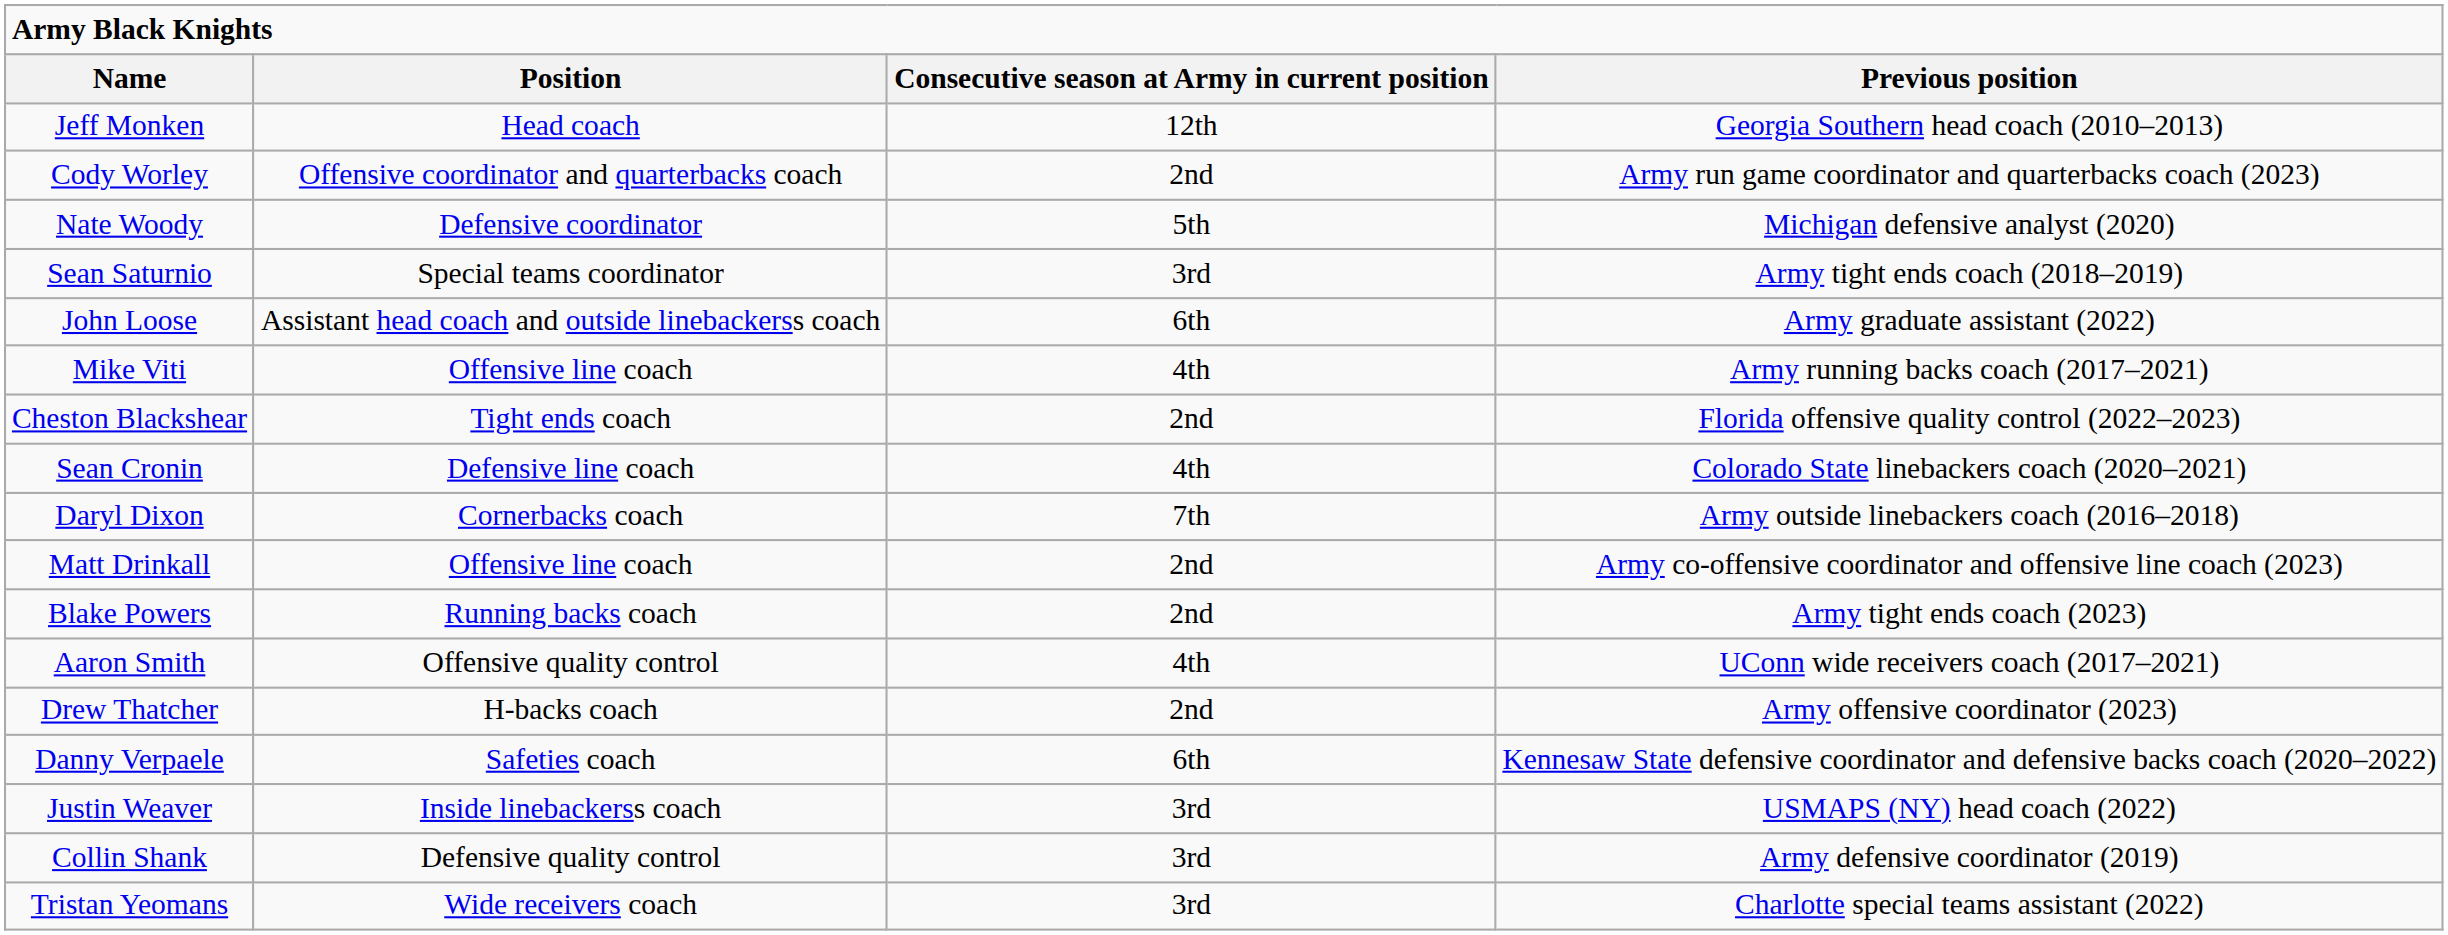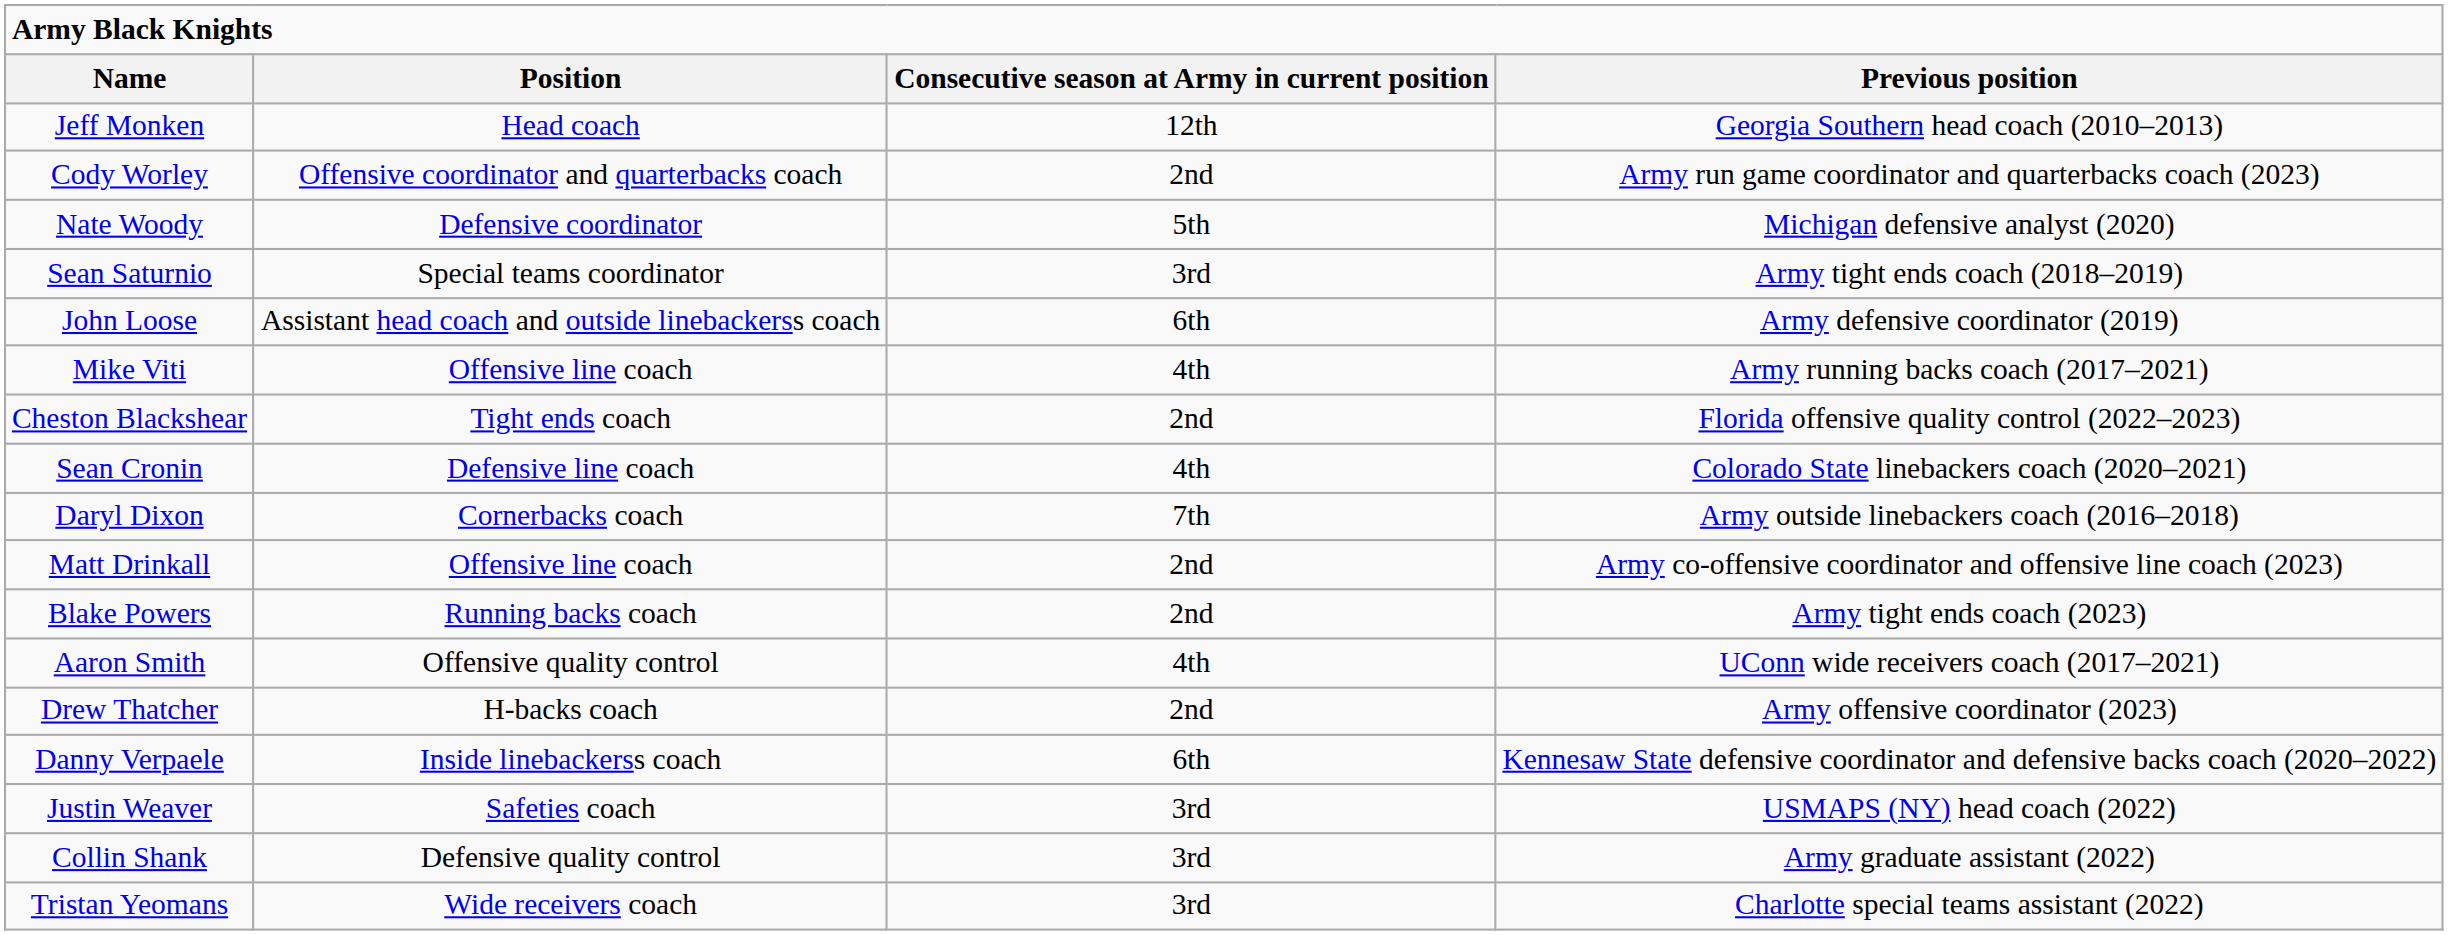John Loose | Previous position: Army graduate assistant (2022) -> Army defensive coordinator (2019)
Danny Verpaele | Position: Safeties coach -> Inside linebackerss coach
Justin Weaver | Position: Inside linebackerss coach -> Safeties coach
Collin Shank | Previous position: Army defensive coordinator (2019) -> Army graduate assistant (2022)
